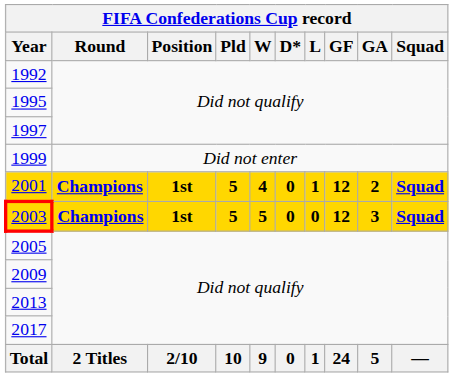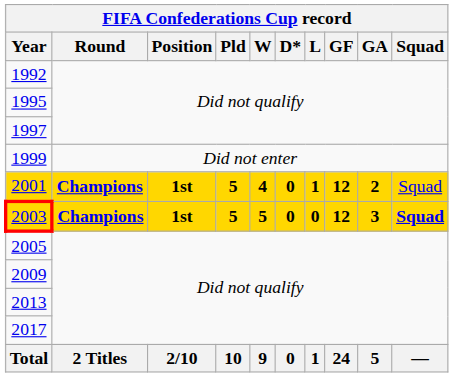2001 | Squad: bold -> normal
